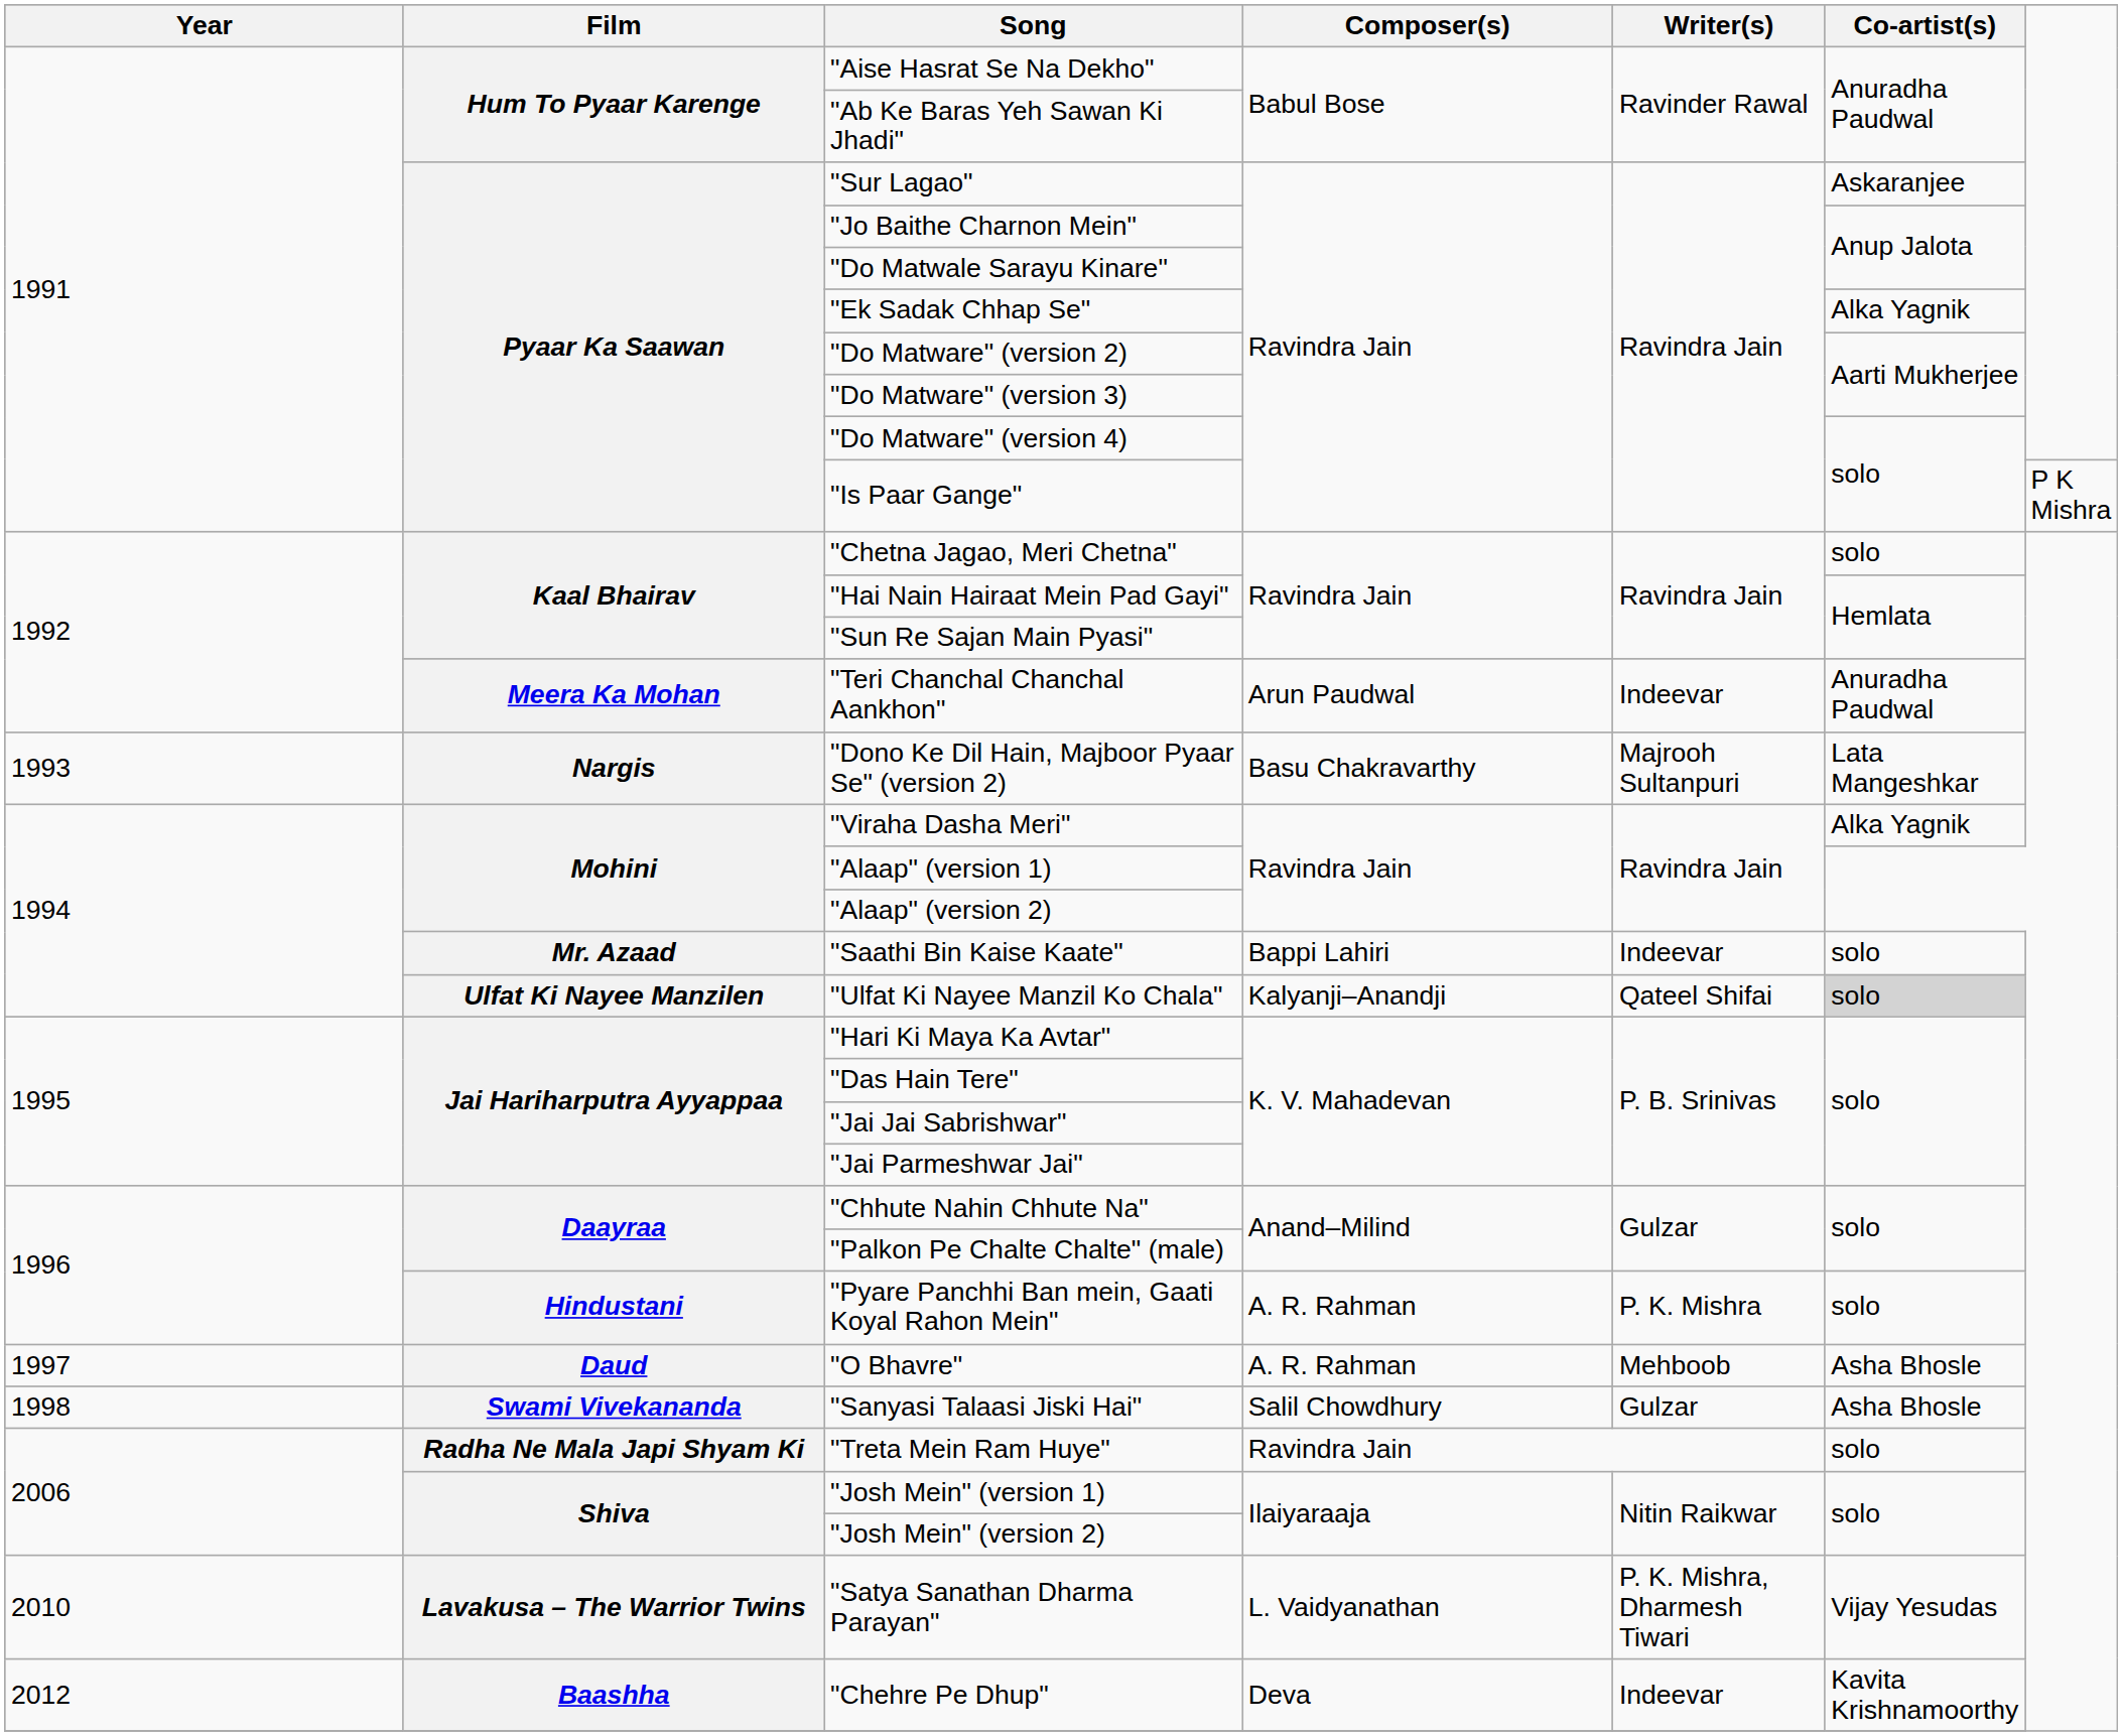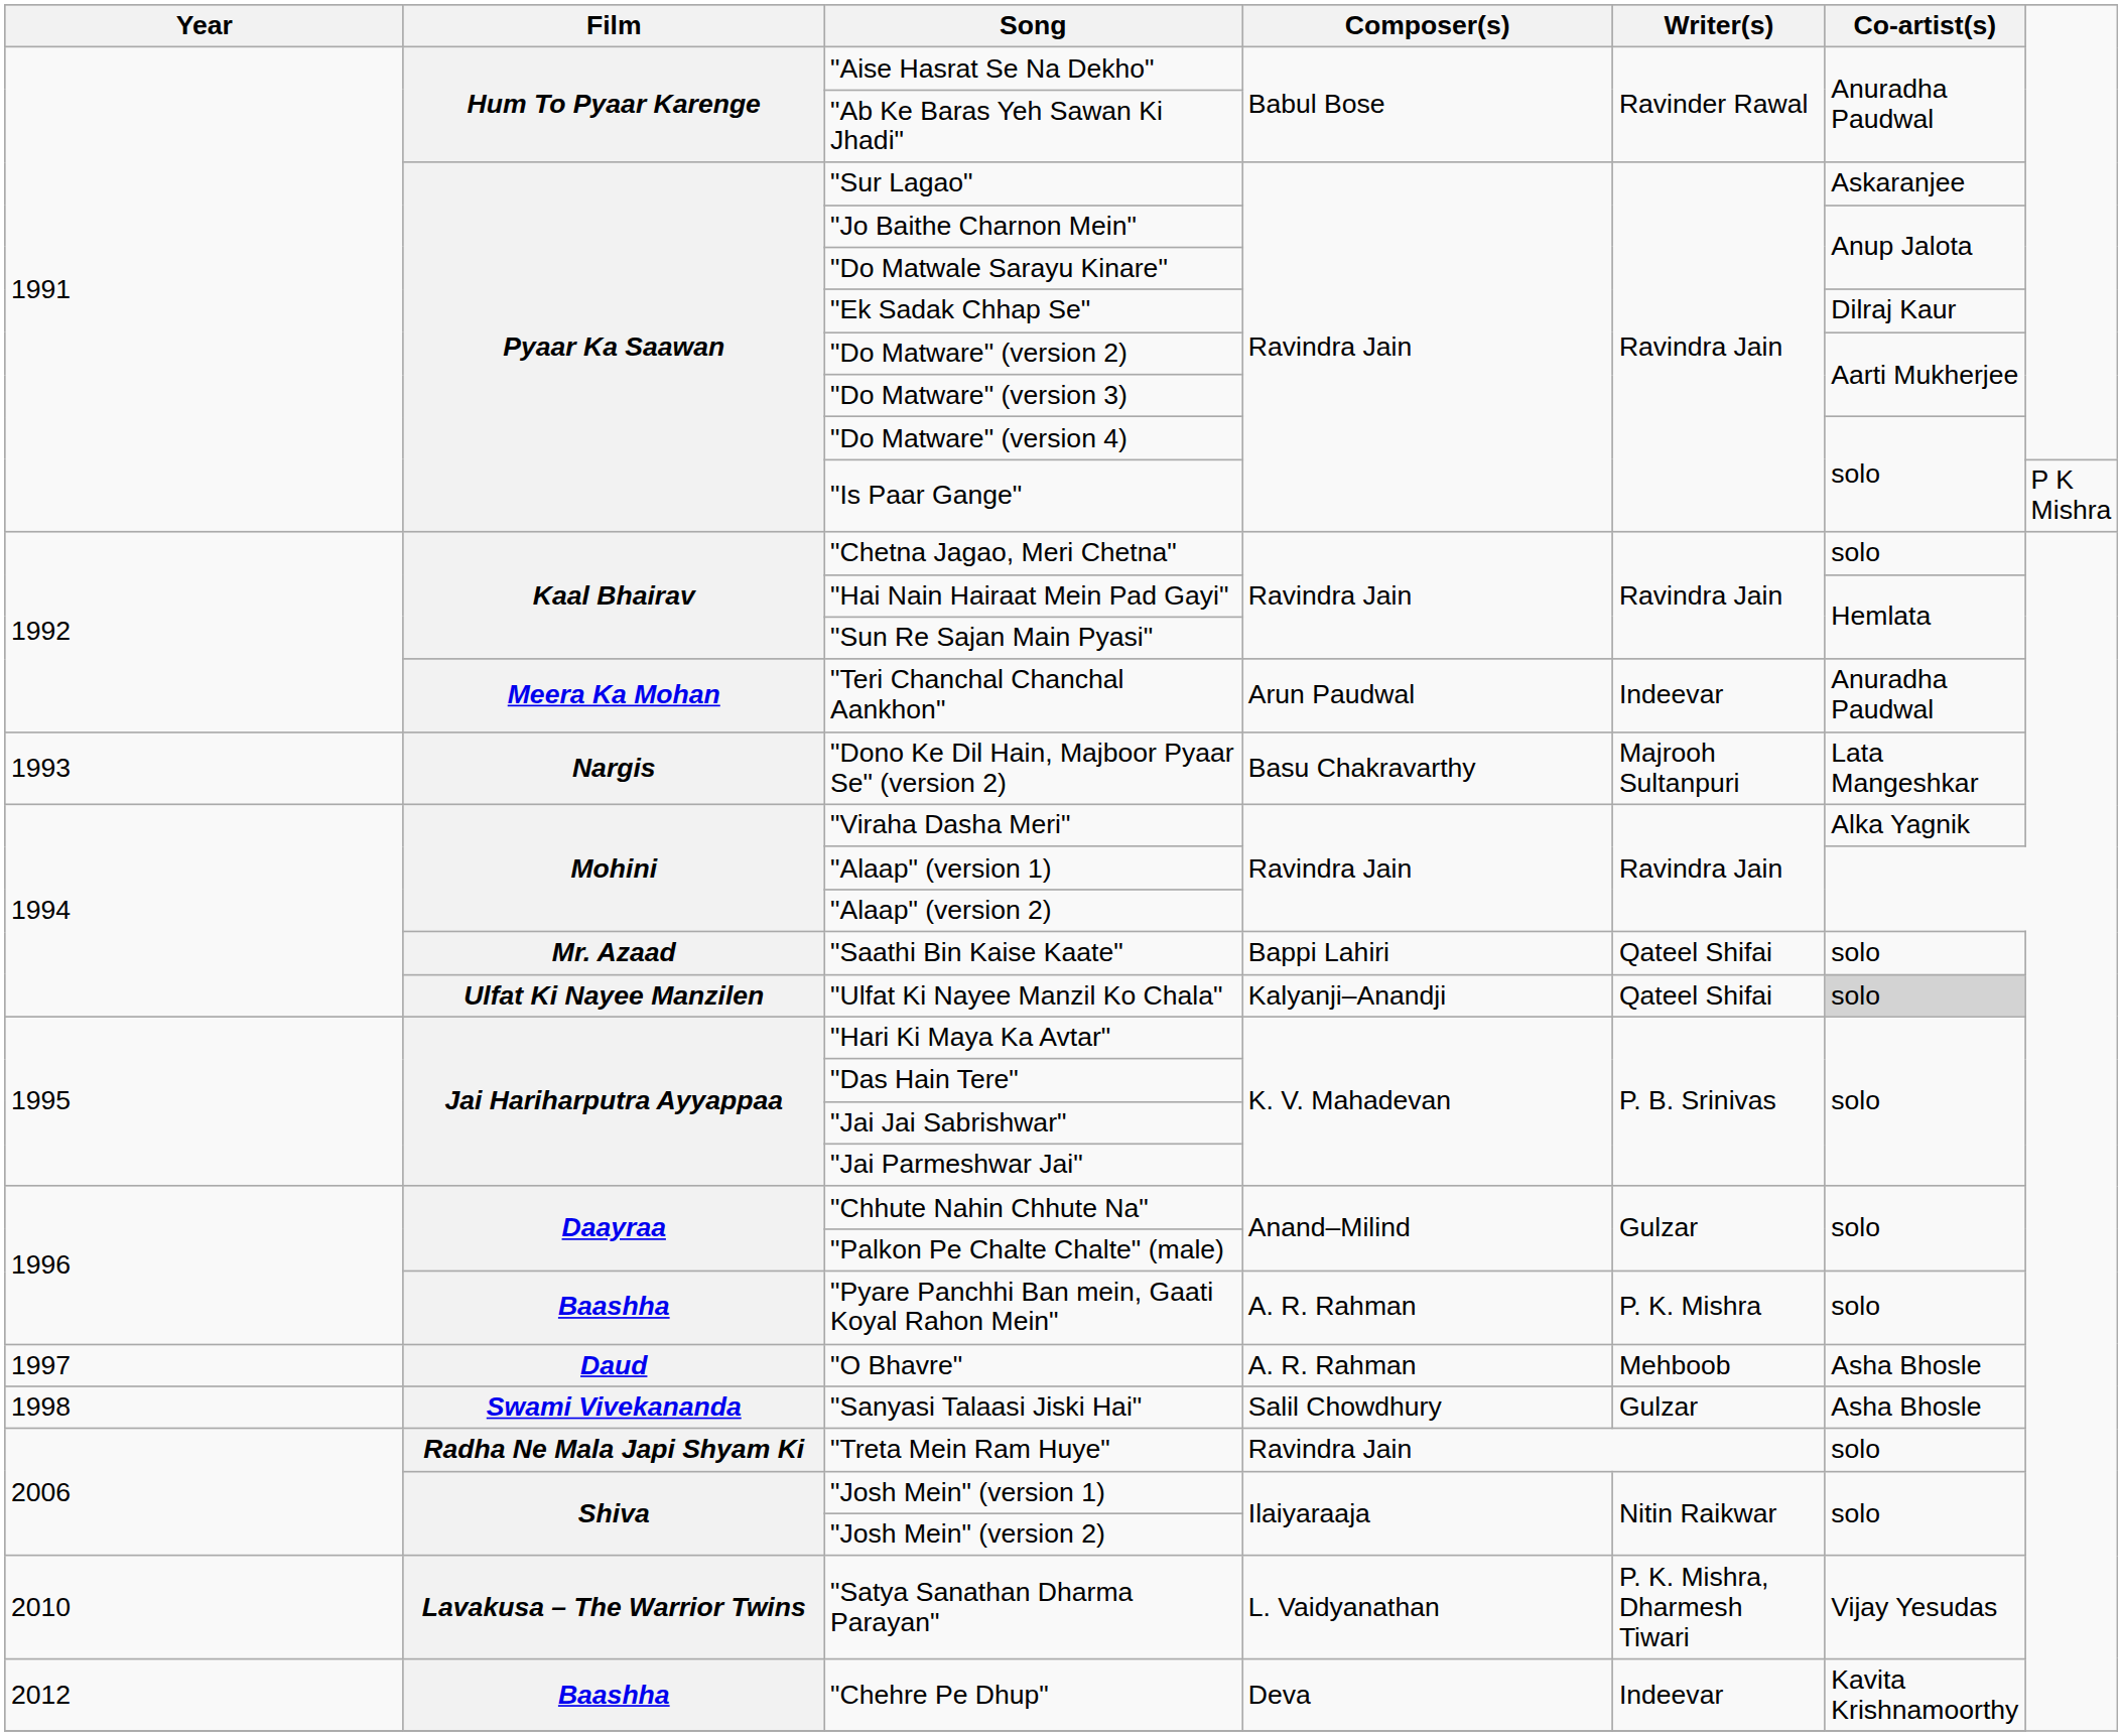"Ek Sadak Chhap Se" | Co-artist(s): Alka Yagnik -> Dilraj Kaur
"Saathi Bin Kaise Kaate" | Writer(s): Indeevar -> Qateel Shifai
"Pyare Panchhi Ban mein, Gaati Koyal Rahon Mein" | Film: Hindustani -> Baashha
